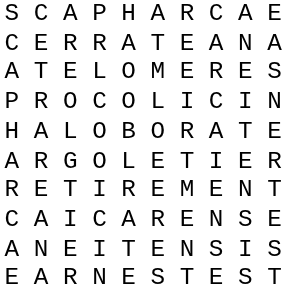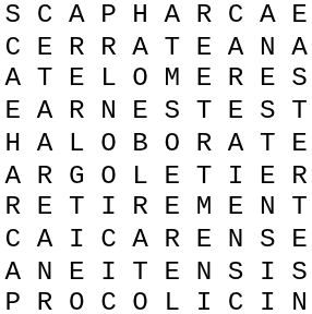row 4 | column 1: P R O C O L I C I N -> E A R N E S T E S T
row 10 | column 1: E A R N E S T E S T -> P R O C O L I C I N
